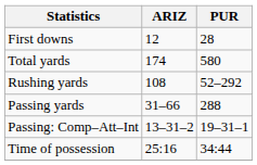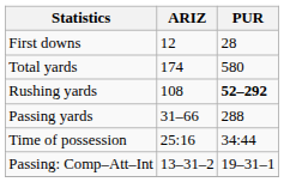Rushing yards | PUR: normal -> bold
rows swapped: Passing: Comp–Att–Int <-> Time of possession
